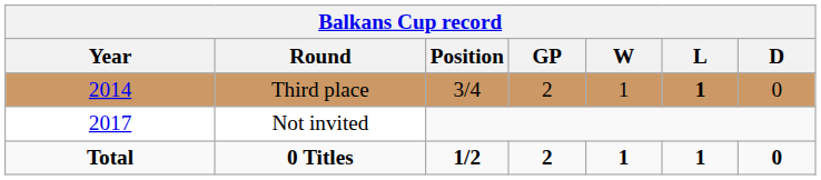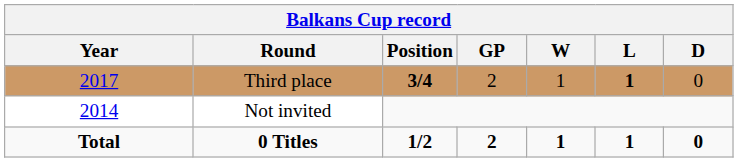Third place | Year: 2014 -> 2017
Third place | Position: normal -> bold
Not invited | Year: 2017 -> 2014
